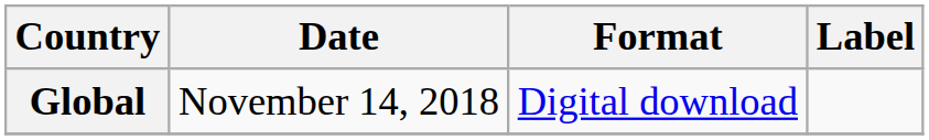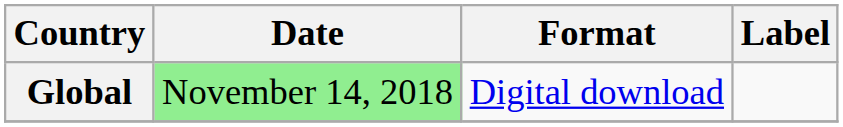Global | Date: no background -> lightgreen background
